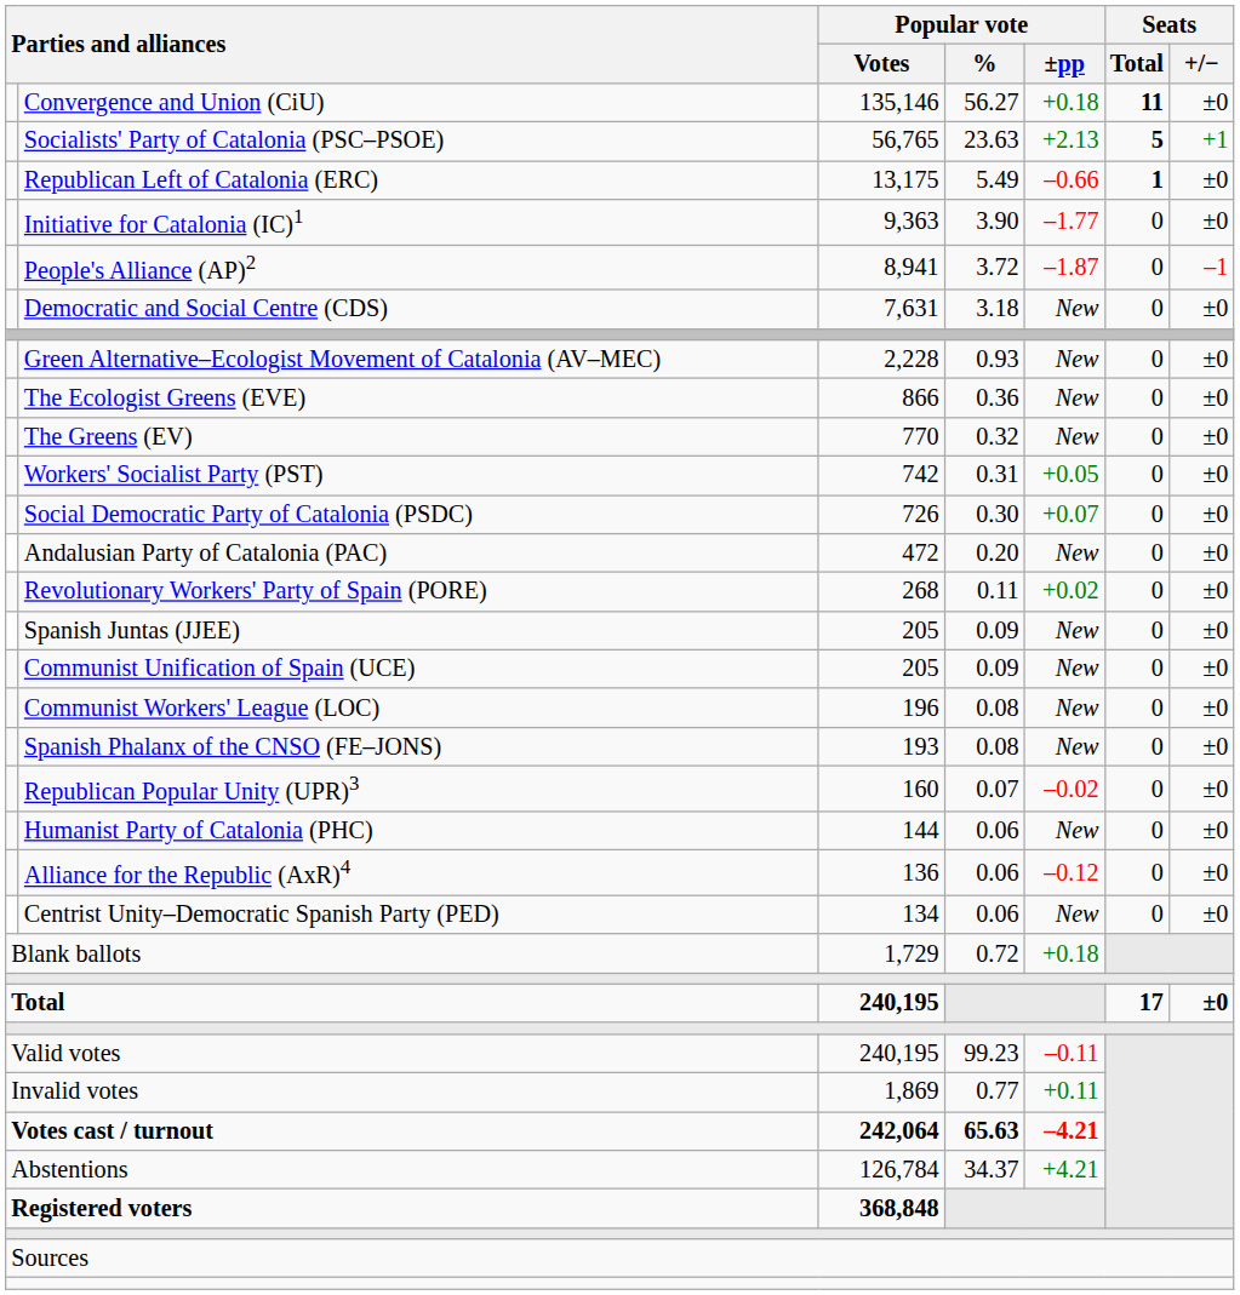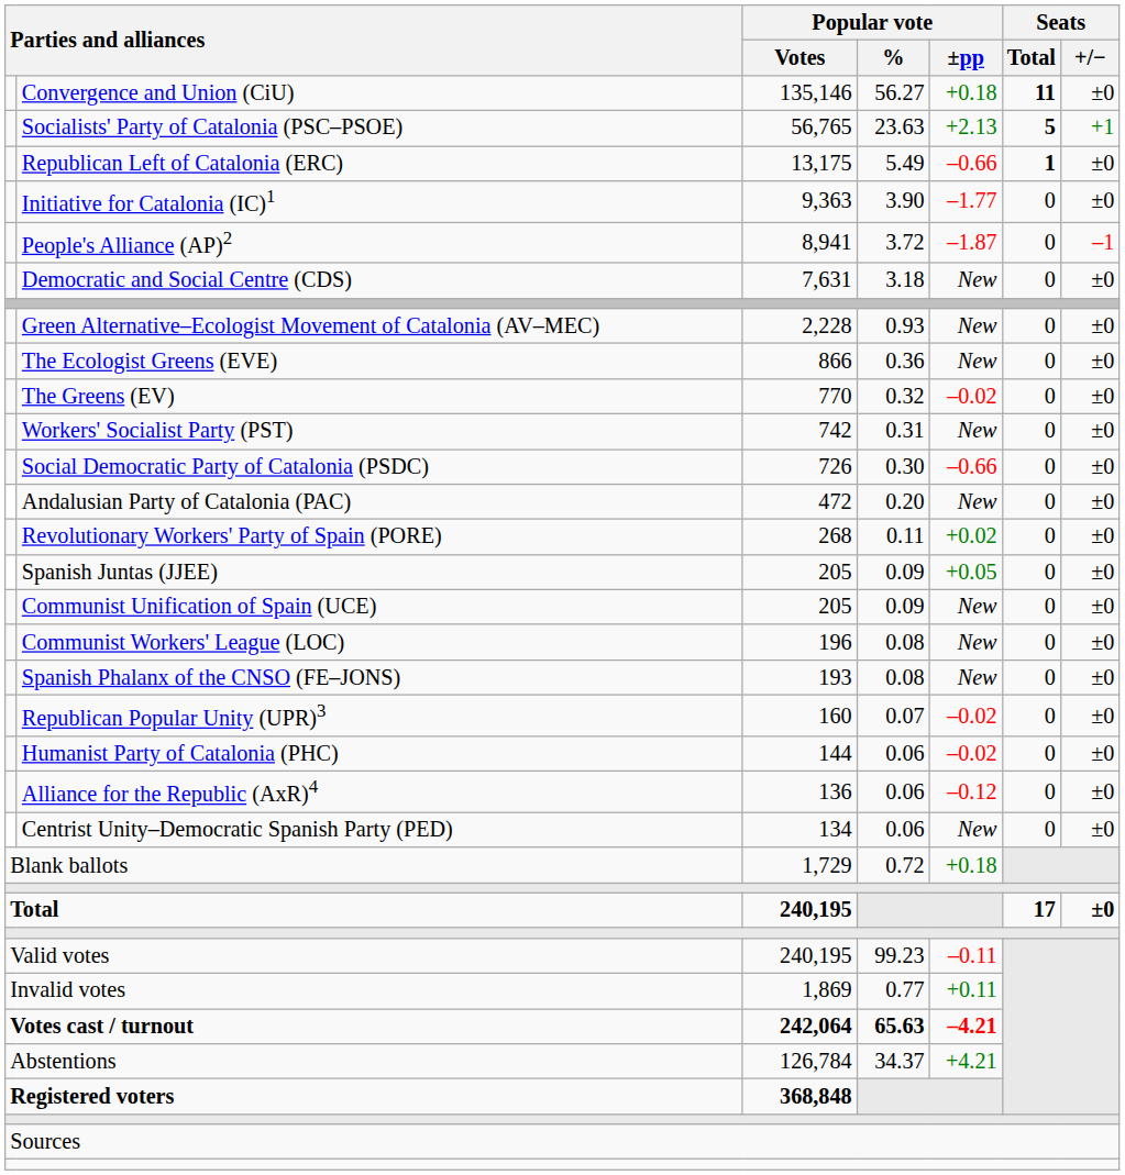The Greens (EV) | Popular vote / ±pp: New -> –0.02
Workers' Socialist Party (PST) | Popular vote / ±pp: +0.05 -> New
Social Democratic Party of Catalonia (PSDC) | Popular vote / ±pp: +0.07 -> –0.66
Spanish Juntas (JJEE) | Popular vote / ±pp: New -> +0.05
Humanist Party of Catalonia (PHC) | Popular vote / ±pp: New -> –0.02
